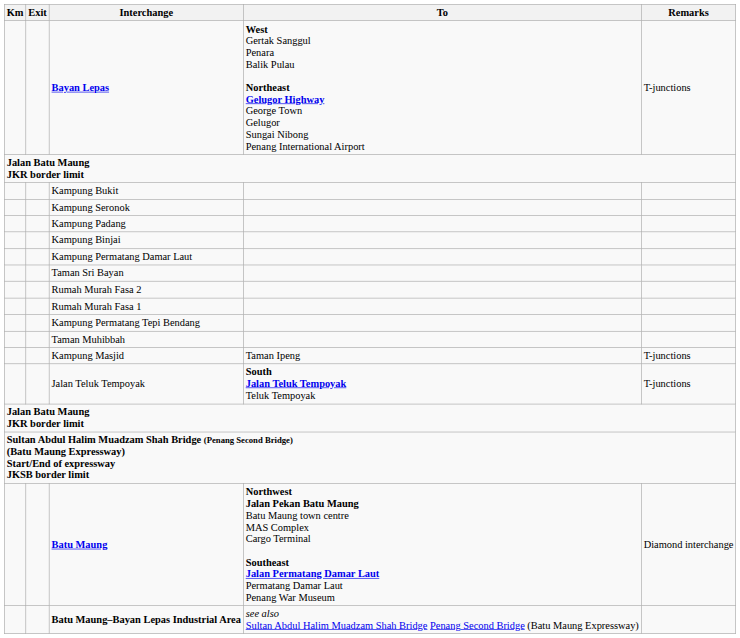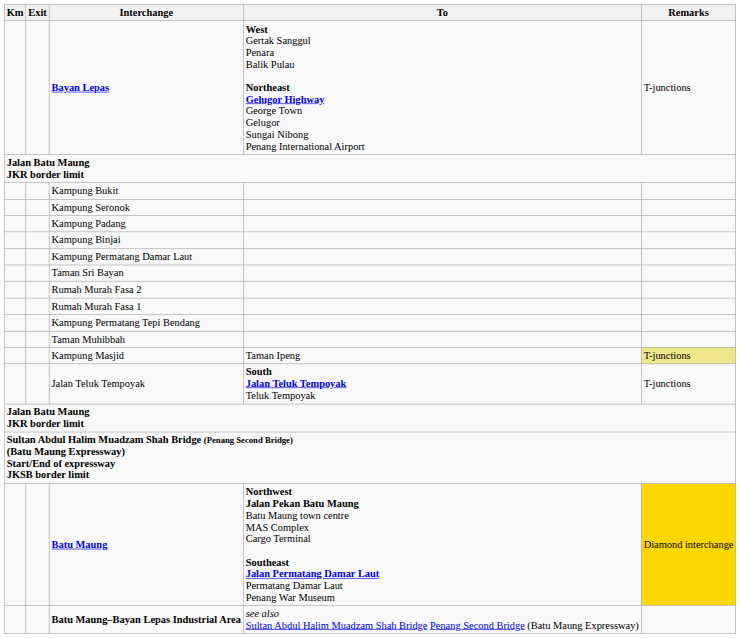Kampung Masjid | Remarks: no background -> khaki background
Batu Maung | Remarks: no background -> gold background
